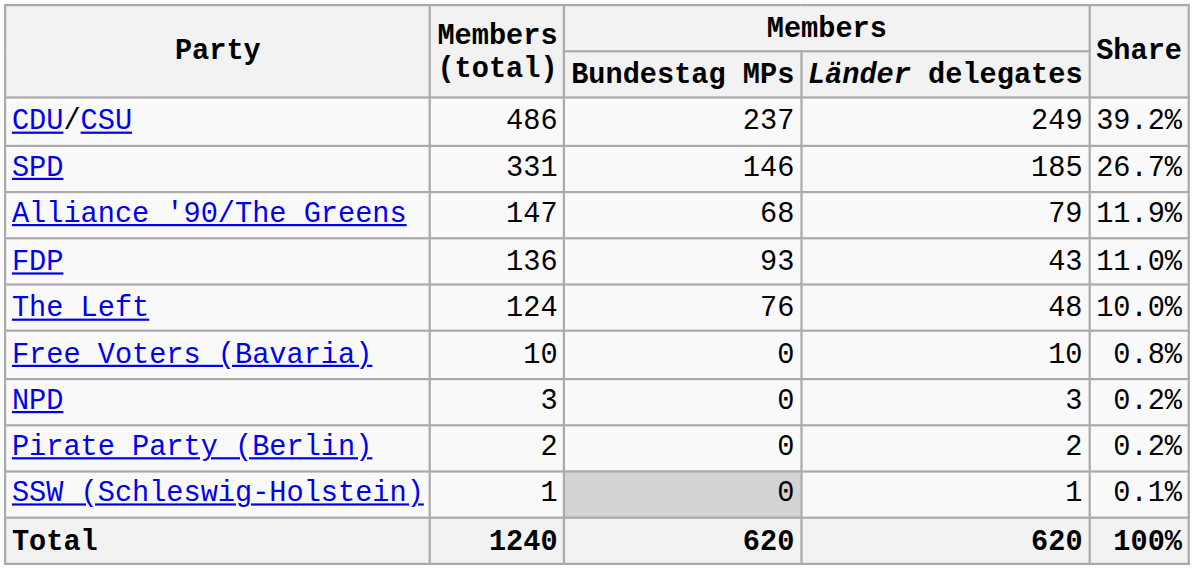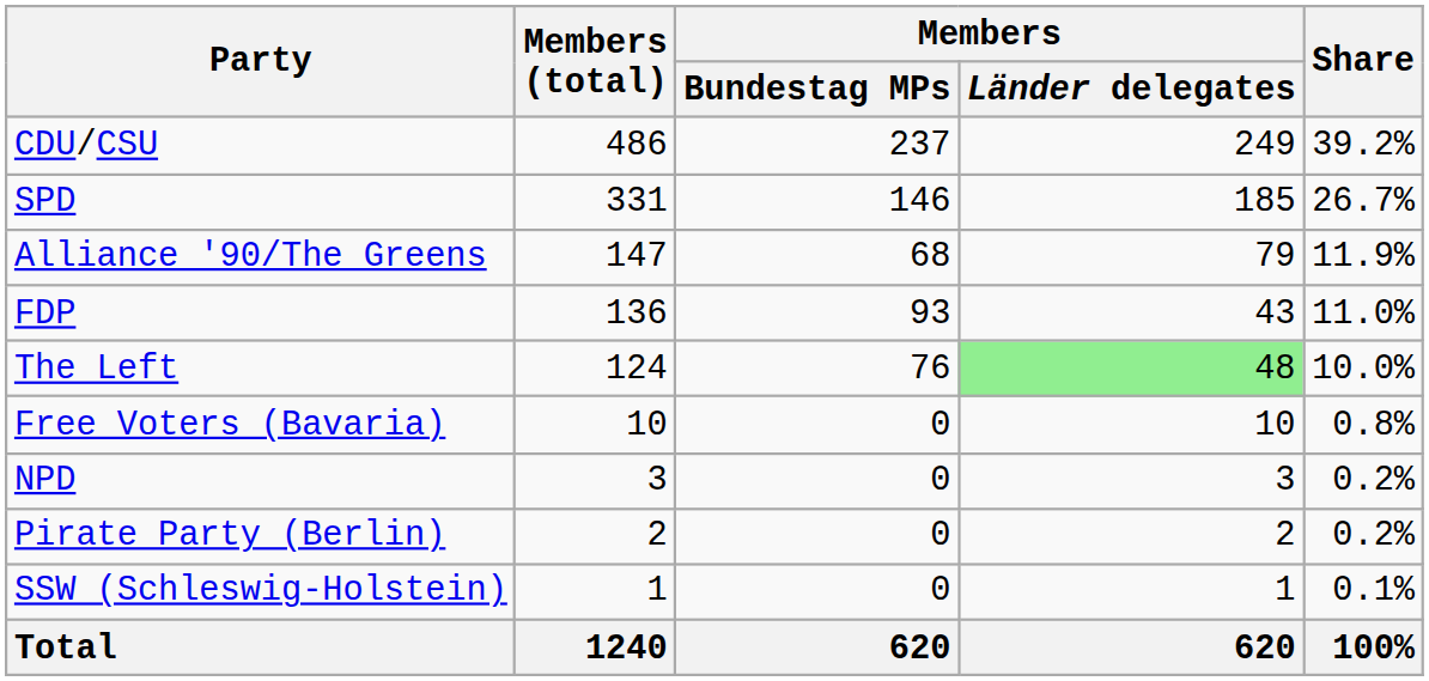The Left | Members / Länder delegates: no background -> lightgreen background
SSW (Schleswig-Holstein) | Members / Bundestag MPs: lightgrey background -> no background
